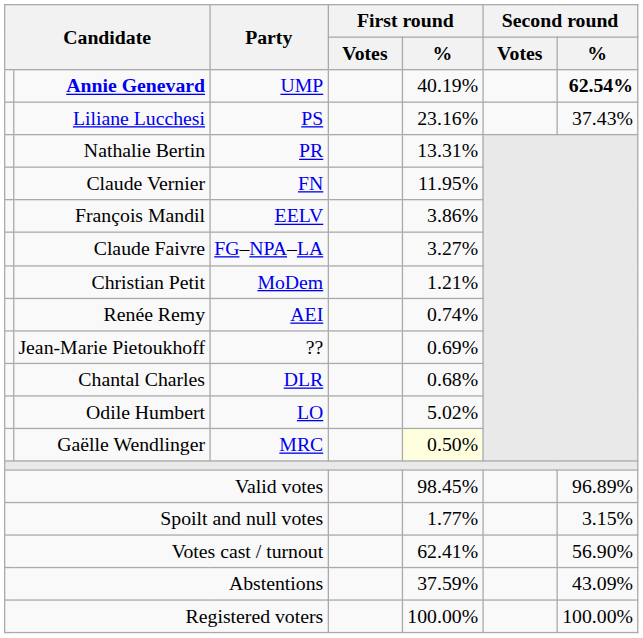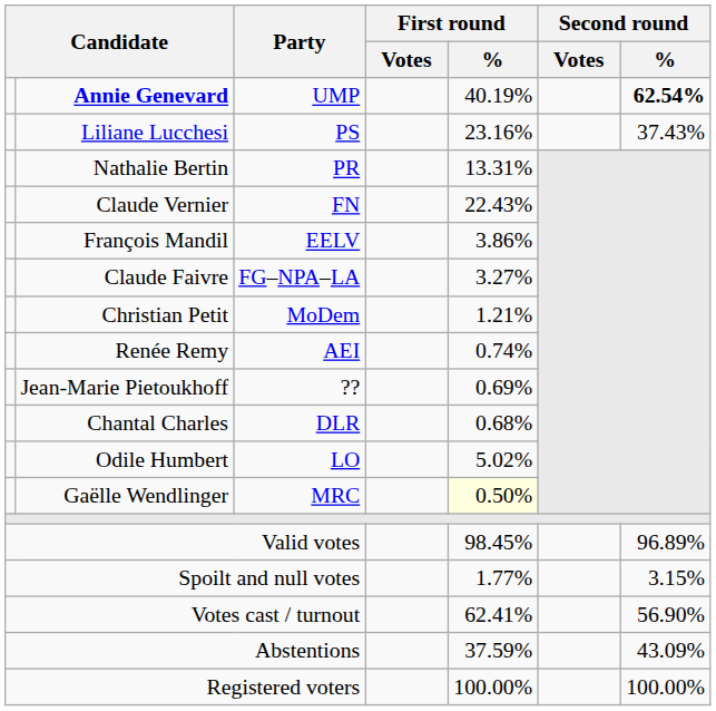Claude Vernier | First round / %: 11.95% -> 22.43%
